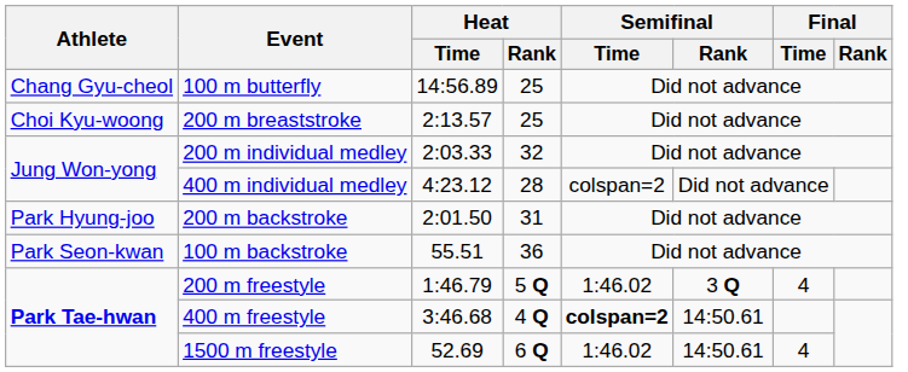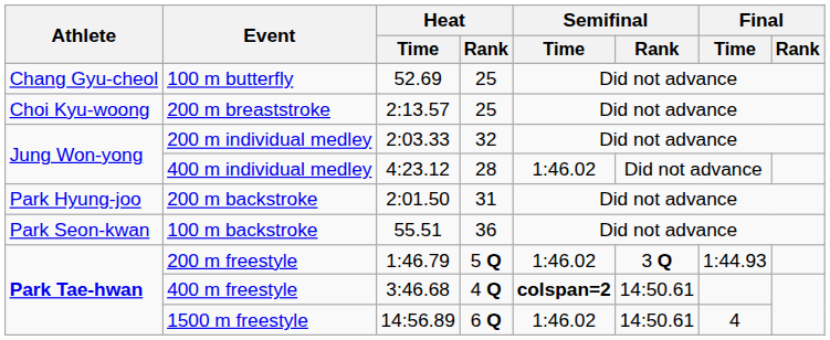100 m butterfly | Heat / Time: 14:56.89 -> 52.69
400 m individual medley | Semifinal / Time: colspan=2 -> 1:46.02
200 m freestyle | Final / Time: 4 -> 1:44.93
1500 m freestyle | Heat / Time: 52.69 -> 14:56.89
